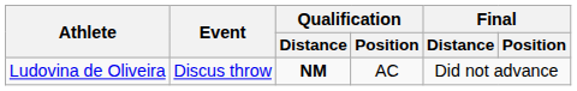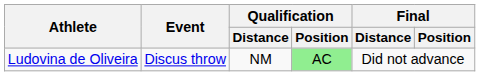Ludovina de Oliveira | Qualification / Distance: bold -> normal
Ludovina de Oliveira | Qualification / Position: no background -> lightgreen background
